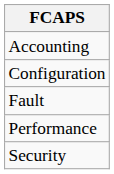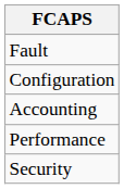row 2 | column 1: Accounting -> Fault
row 4 | column 1: Fault -> Accounting
